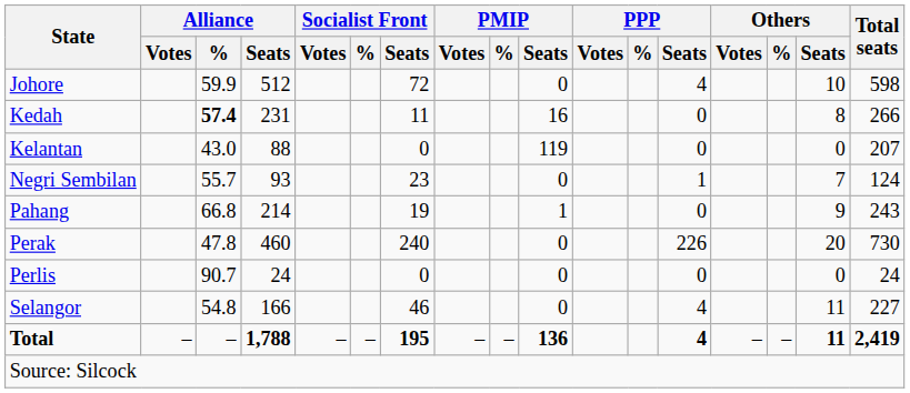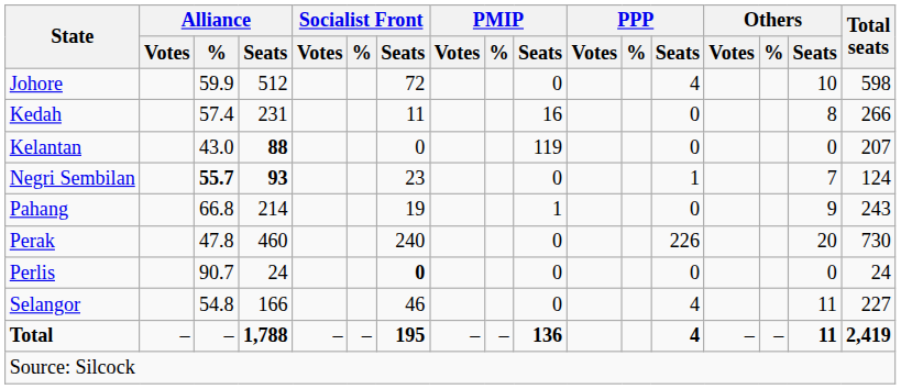Kedah | Alliance / %: bold -> normal
Kelantan | Alliance / Seats: normal -> bold
Negri Sembilan | Alliance / %: normal -> bold
Negri Sembilan | Alliance / Seats: normal -> bold
Perlis | Socialist Front / Seats: normal -> bold
